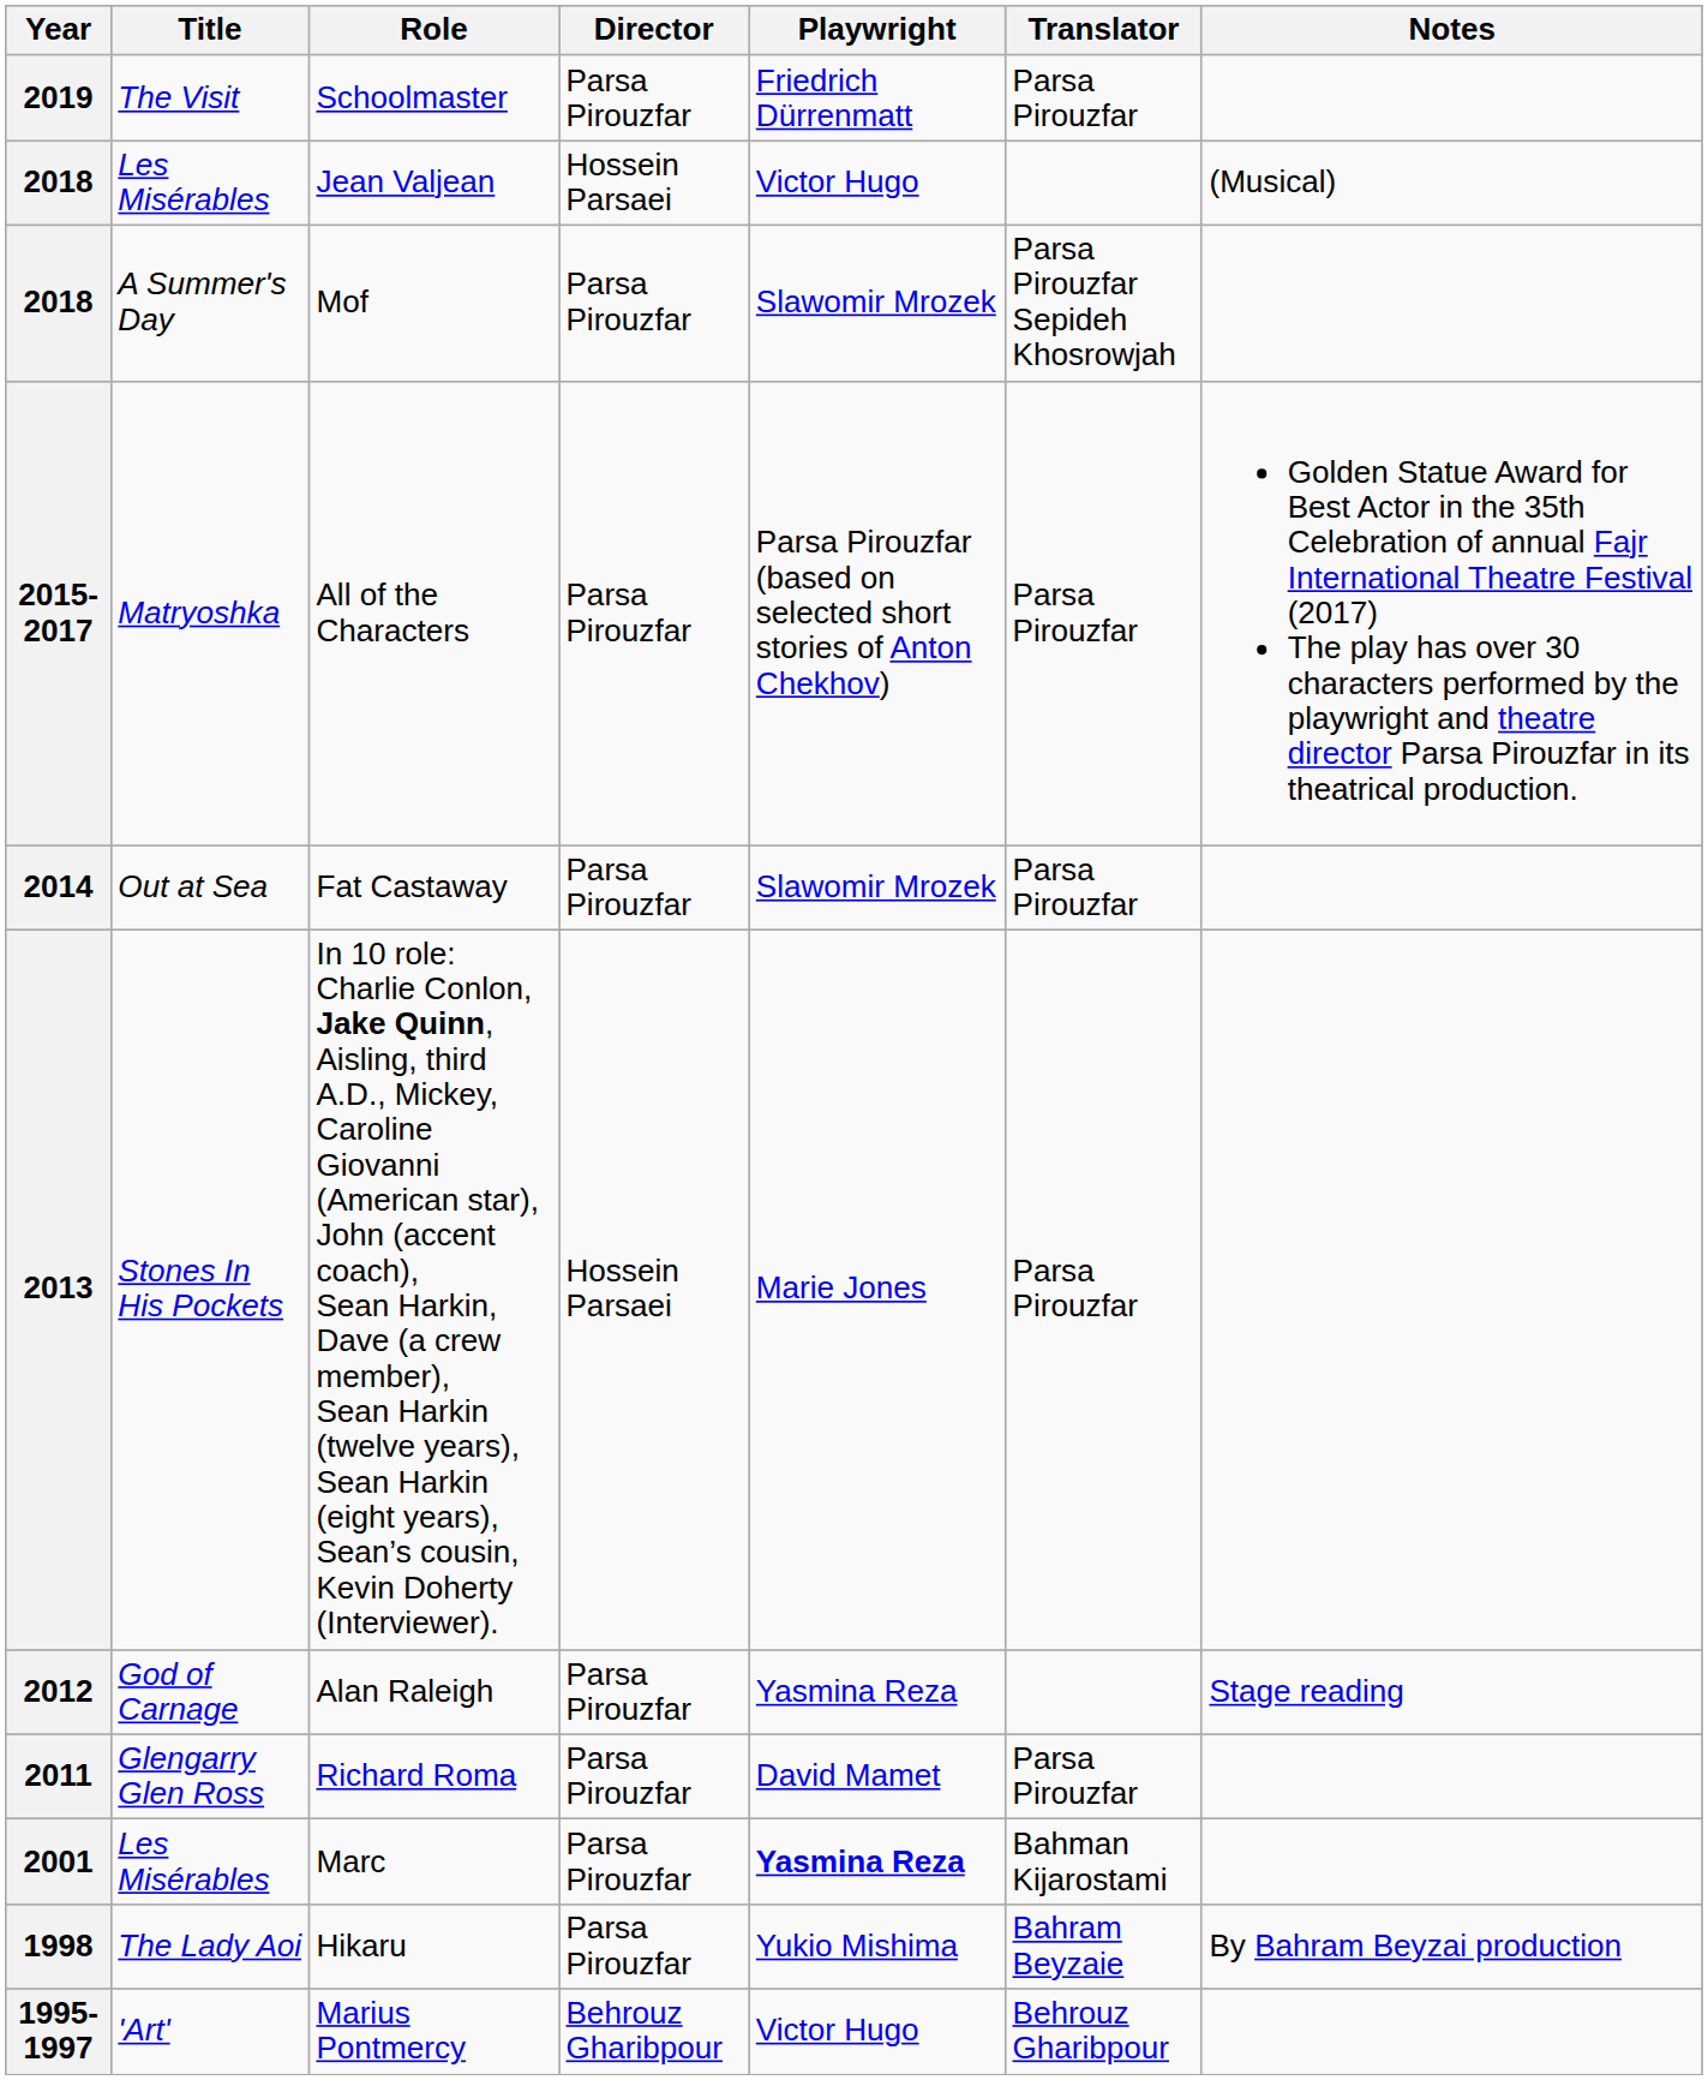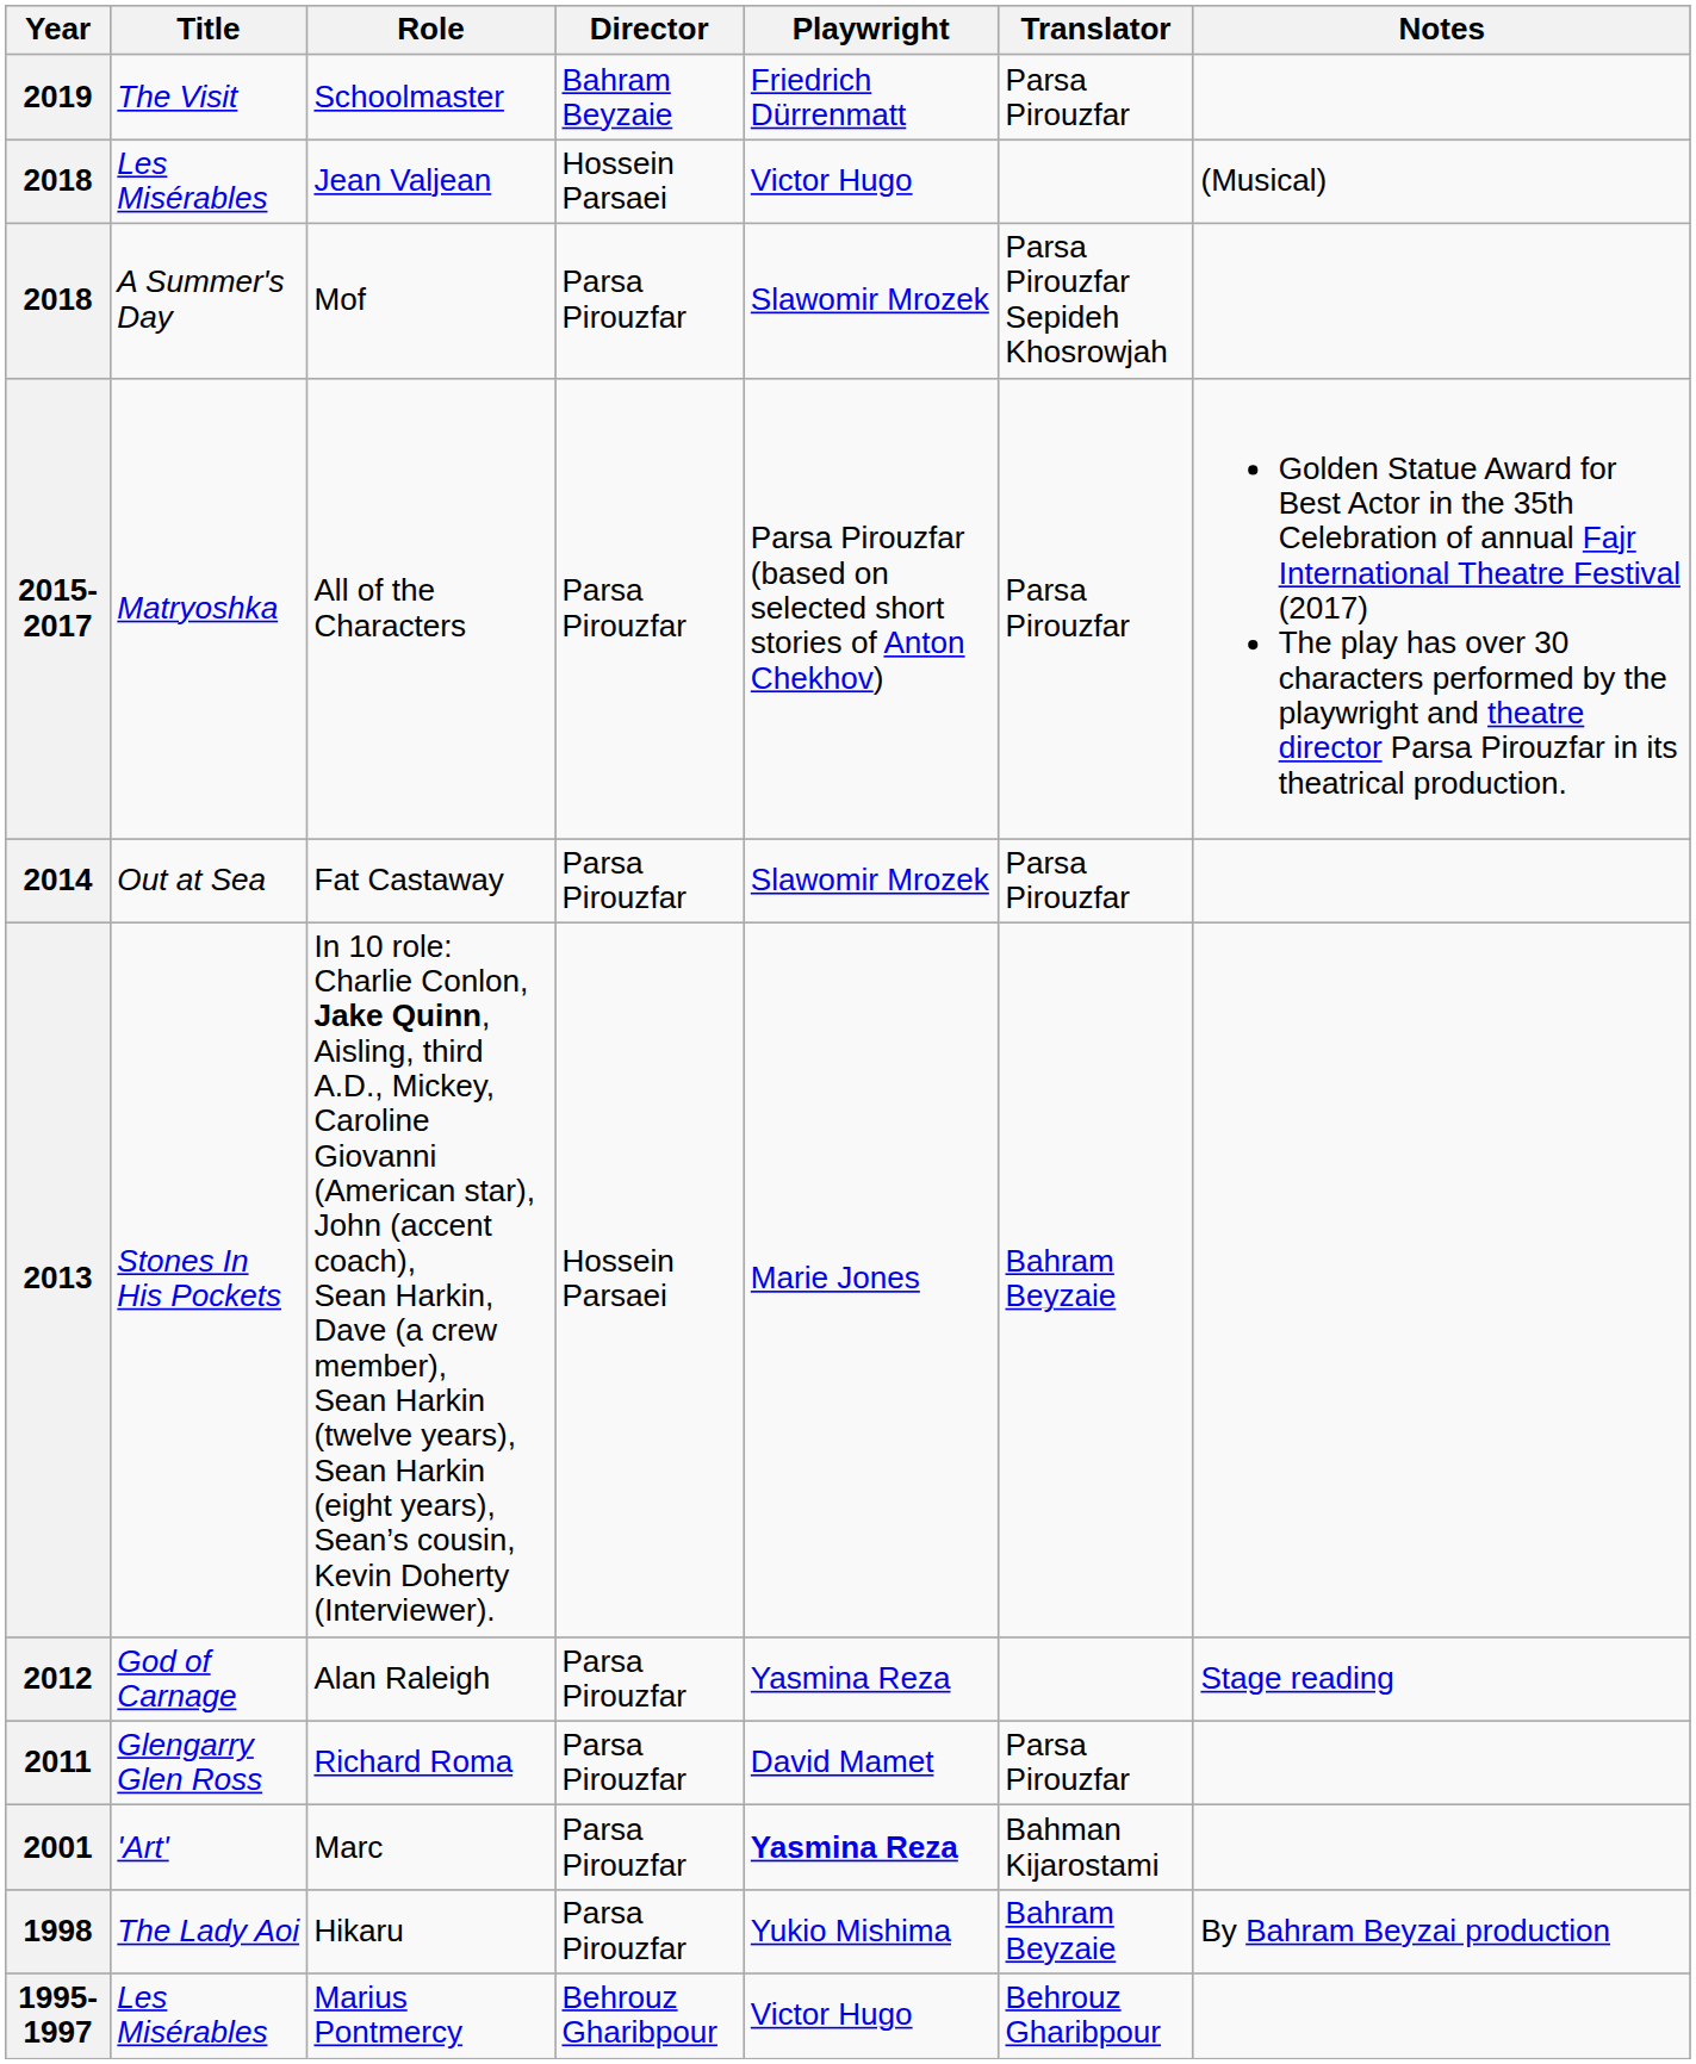2019 | Director: Parsa Pirouzfar -> Bahram Beyzaie
2013 | Translator: Parsa Pirouzfar -> Bahram Beyzaie
2001 | Title: Les Misérables -> 'Art'
1995-1997 | Title: 'Art' -> Les Misérables
